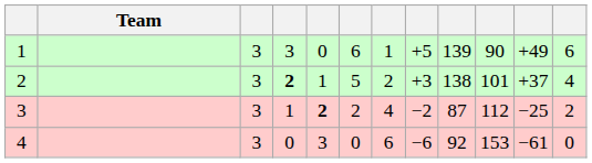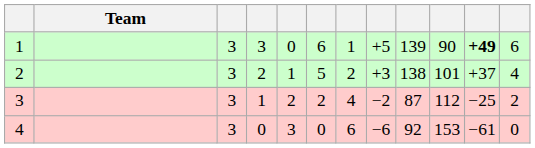row 2 | column 11: normal -> bold
row 3 | column 4: bold -> normal
row 4 | column 5: bold -> normal
